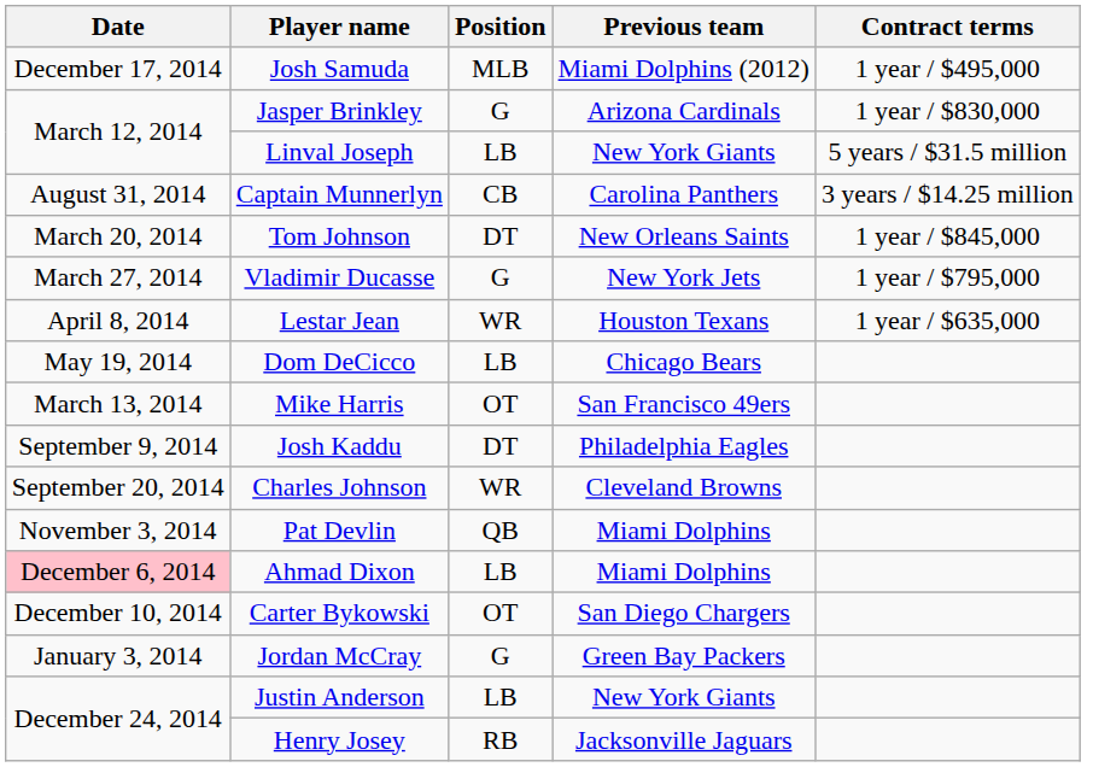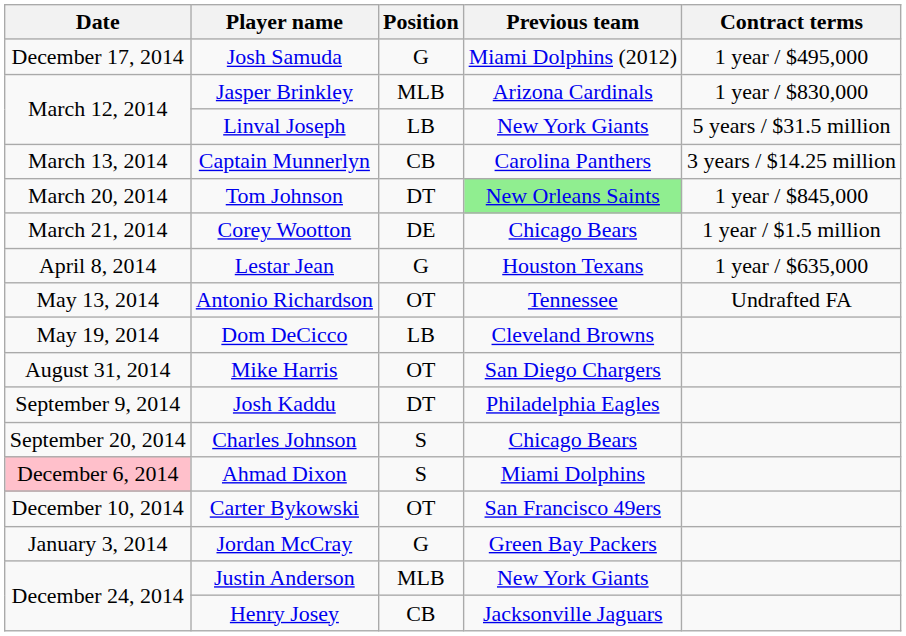Josh Samuda | Position: MLB -> G
Jasper Brinkley | Position: G -> MLB
Captain Munnerlyn | Date: August 31, 2014 -> March 13, 2014
Tom Johnson | Previous team: no background -> lightgreen background
+ row: March 21, 2014 | Corey Wootton | DE | Chicago Bears | 1 year / $1.5 million
- row: March 27, 2014 | Vladimir Ducasse | G | New York Jets | 1 year / $795,000
Lestar Jean | Position: WR -> G
+ row: May 13, 2014 | Antonio Richardson | OT | Tennessee | Undrafted FA
Dom DeCicco | Previous team: Chicago Bears -> Cleveland Browns
Mike Harris | Date: March 13, 2014 -> August 31, 2014
Mike Harris | Previous team: San Francisco 49ers -> San Diego Chargers
Charles Johnson | Position: WR -> S
Charles Johnson | Previous team: Cleveland Browns -> Chicago Bears
- row: November 3, 2014 | Pat Devlin | QB | Miami Dolphins
Ahmad Dixon | Position: LB -> S
Carter Bykowski | Previous team: San Diego Chargers -> San Francisco 49ers
Justin Anderson | Position: LB -> MLB
Henry Josey | Position: RB -> CB
